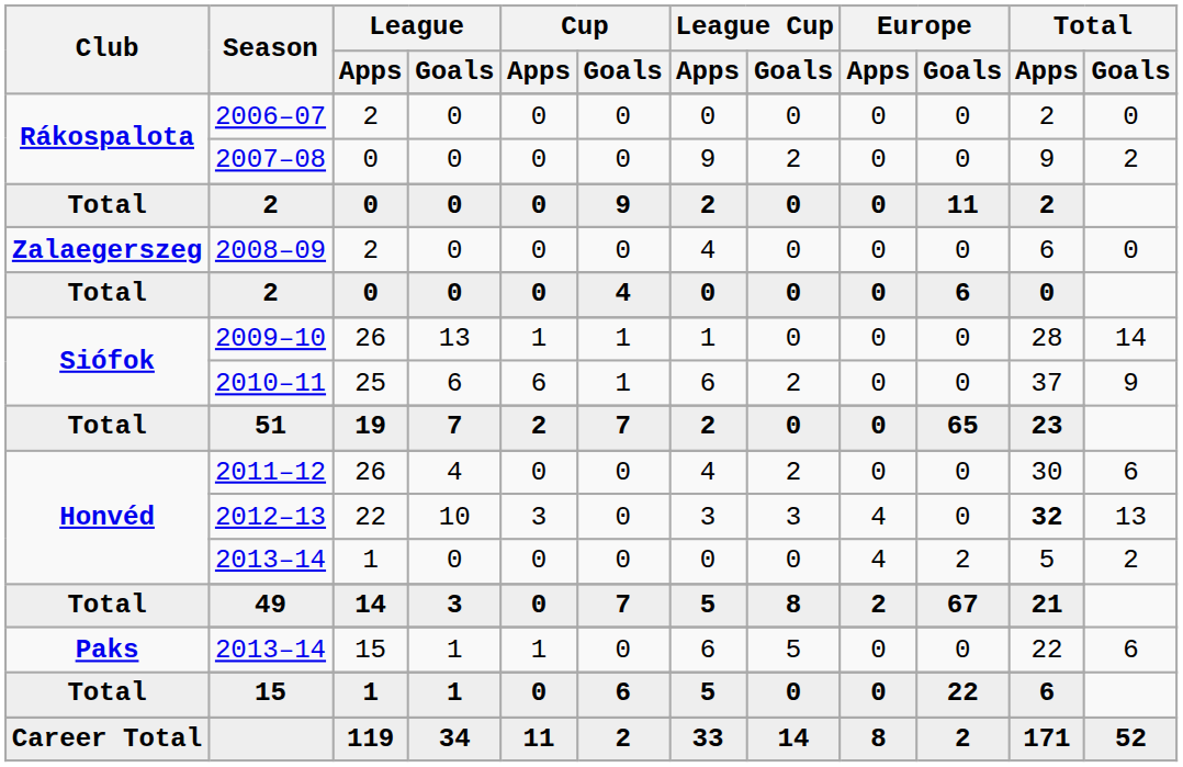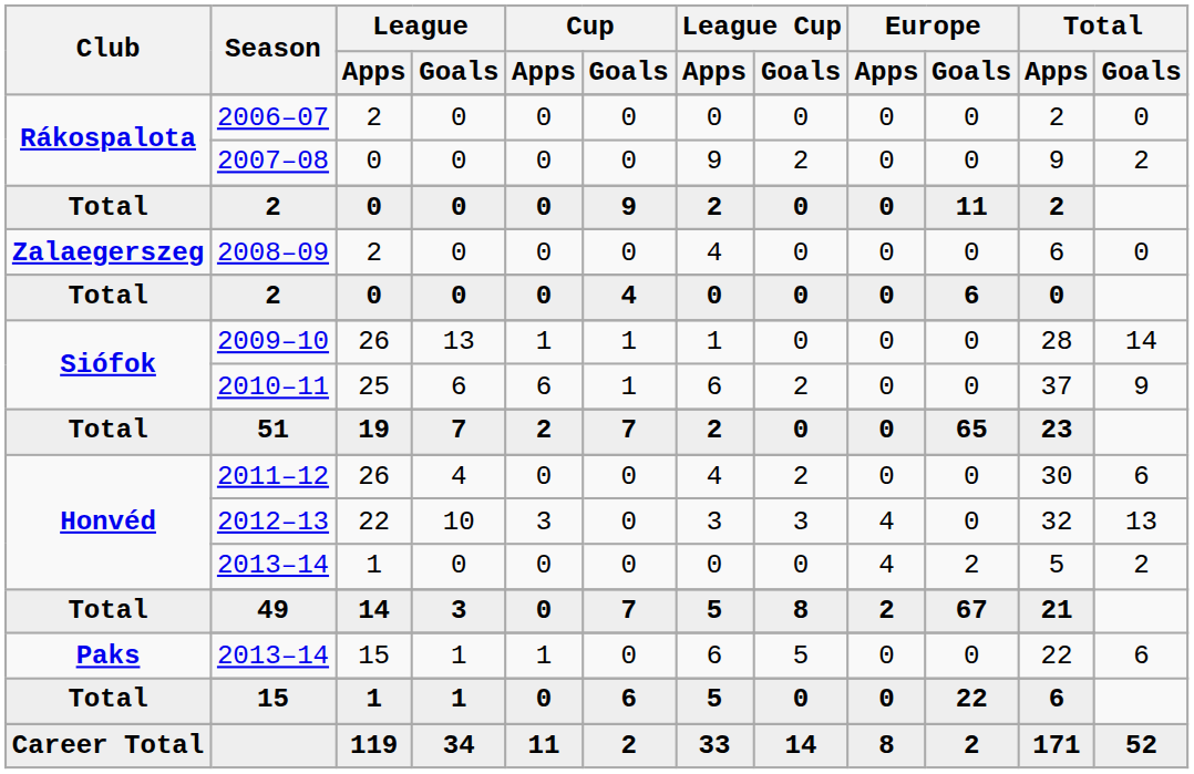2012–13 | Total / Apps: bold -> normal
